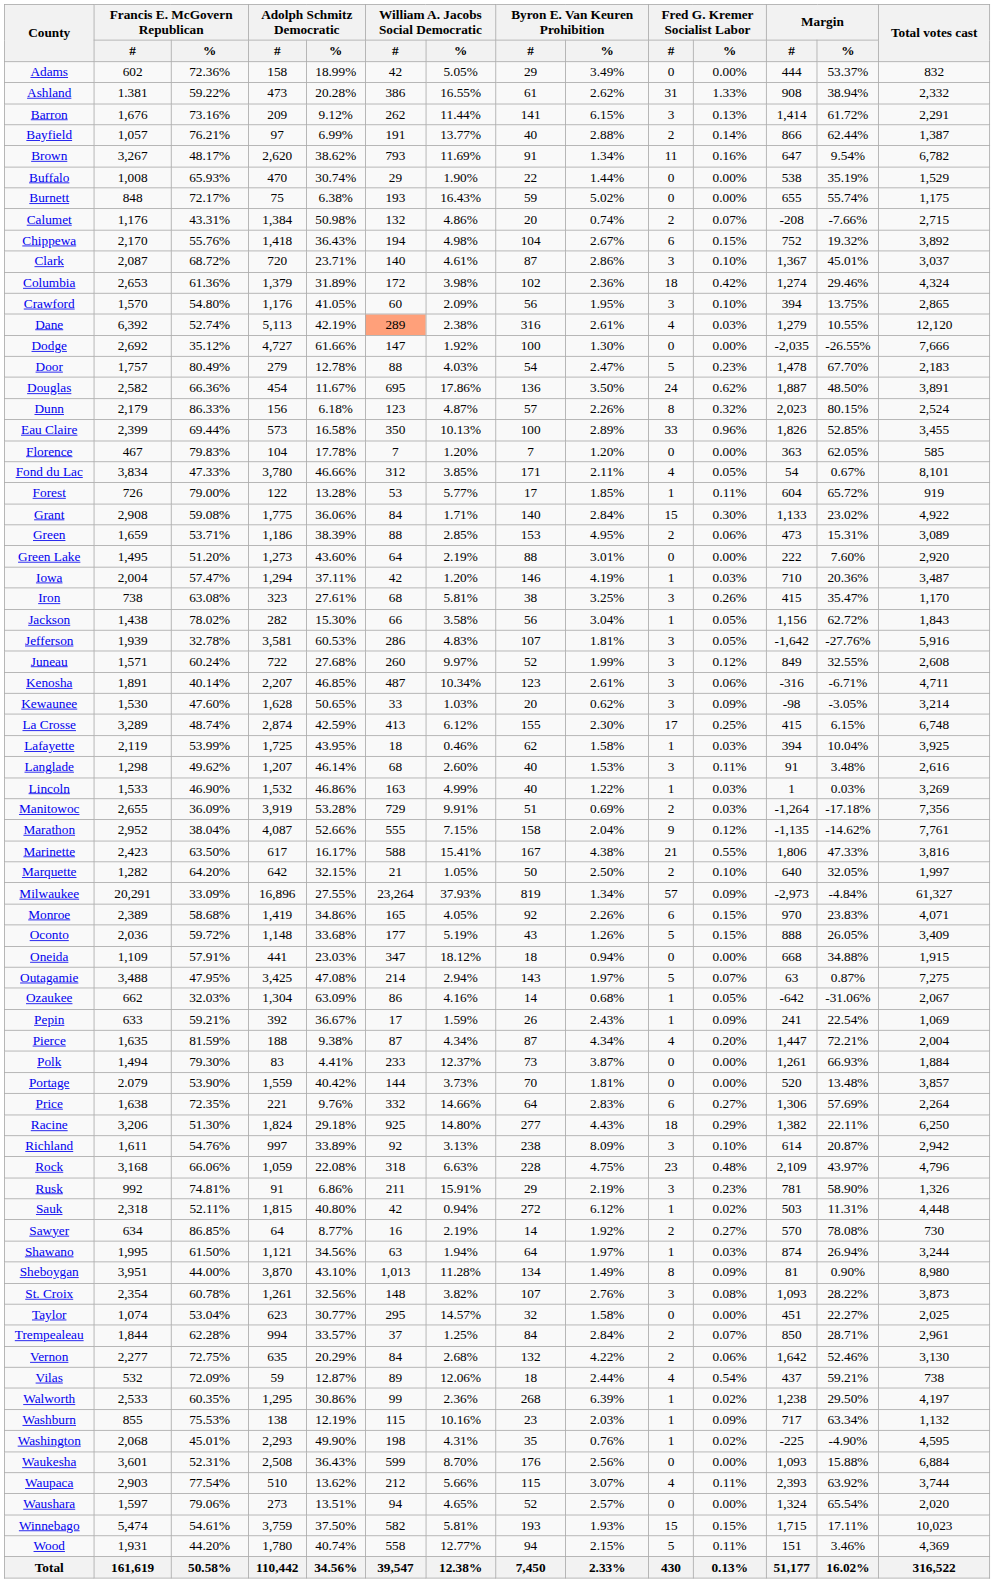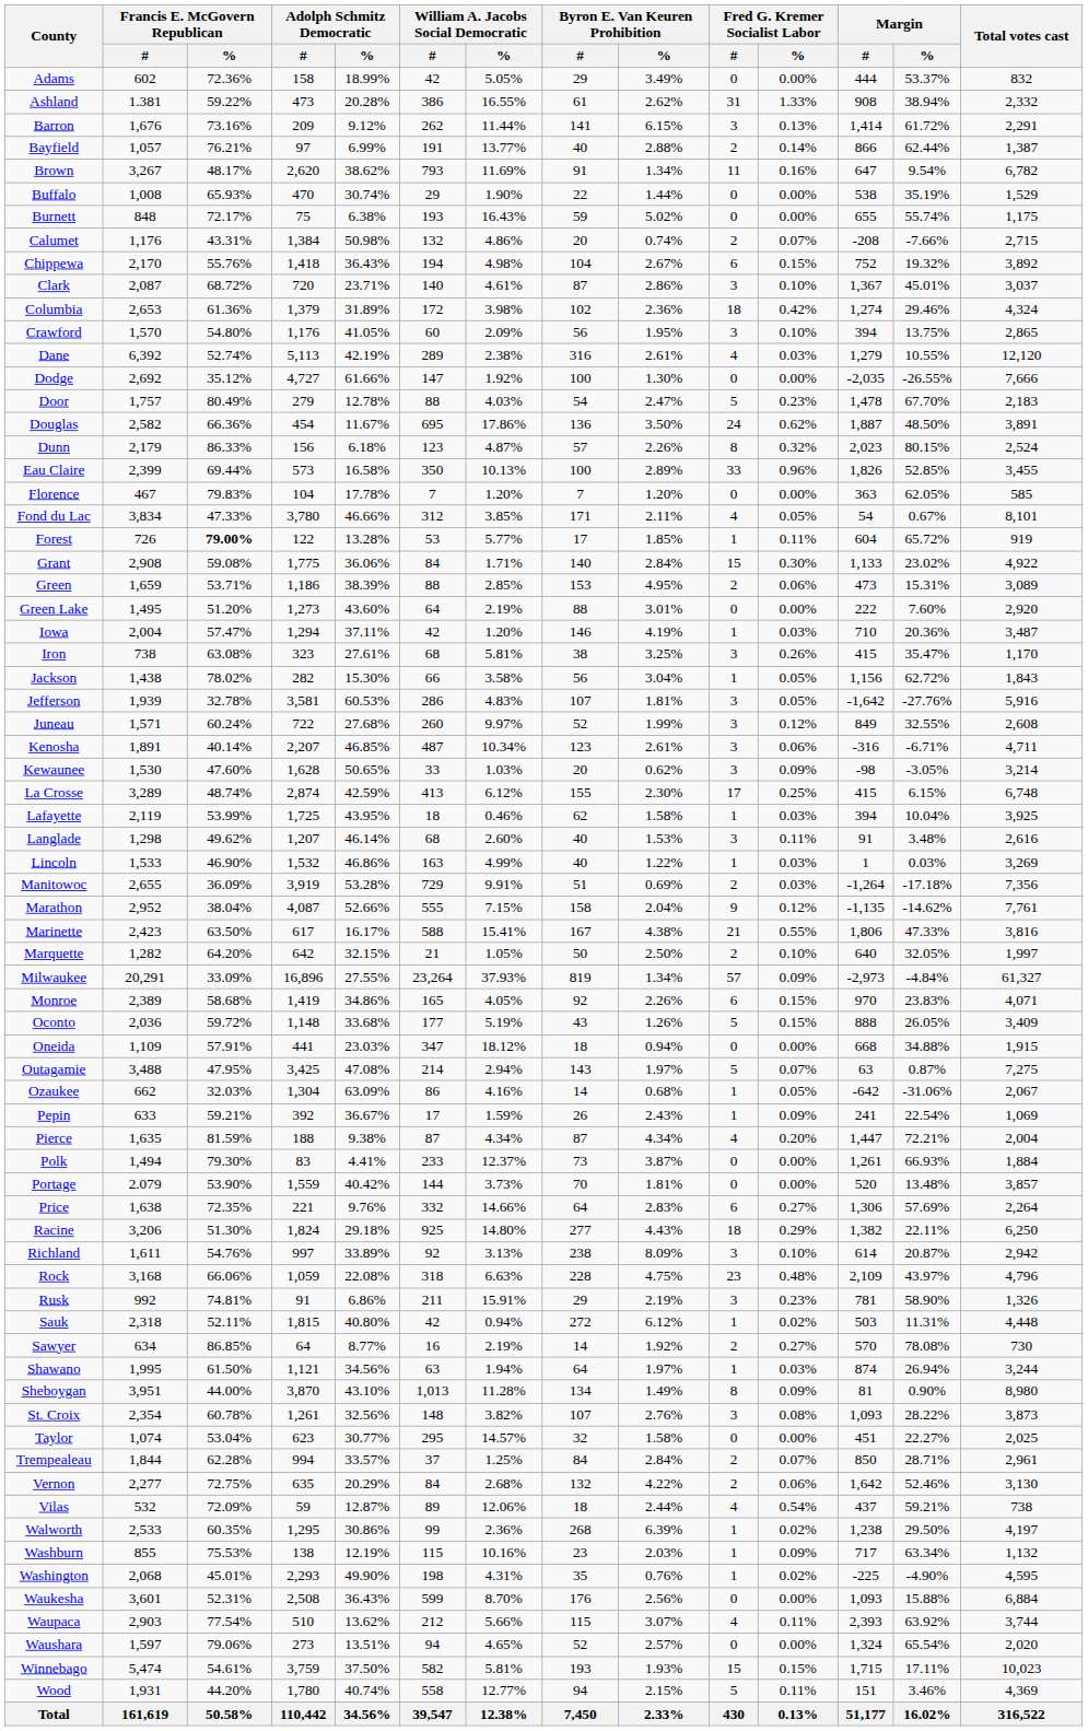Dane | William A. Jacobs Social Democratic / #: lightsalmon background -> no background
Forest | Francis E. McGovern Republican / %: normal -> bold
